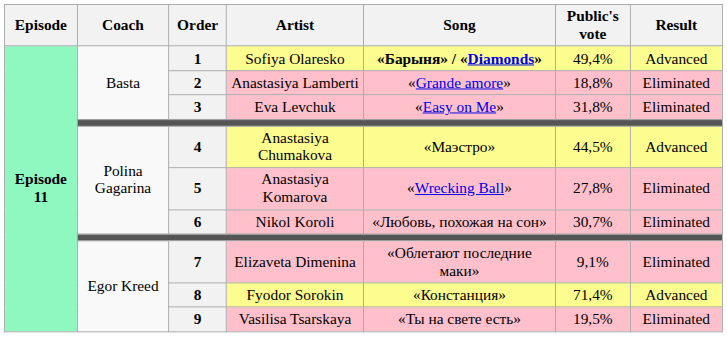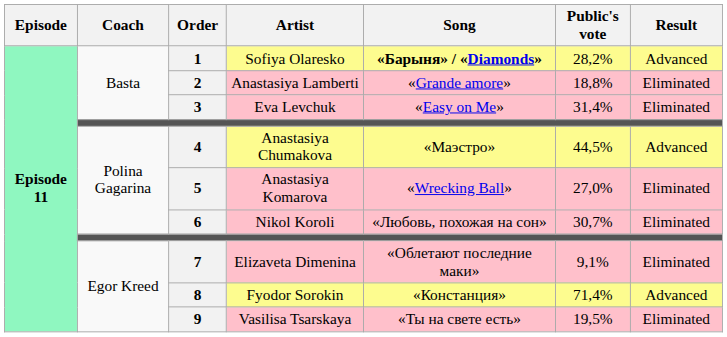Sofiya Olaresko | Public's vote: 49,4% -> 28,2%
Eva Levchuk | Public's vote: 31,8% -> 31,4%
Anastasiya Komarova | Public's vote: 27,8% -> 27,0%
